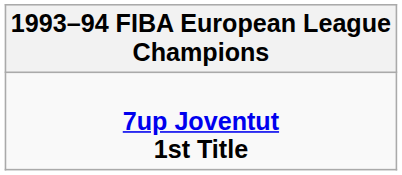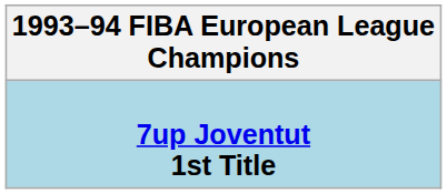row 2 | column 1: no background -> lightblue background
